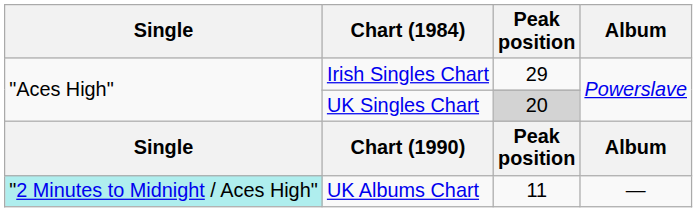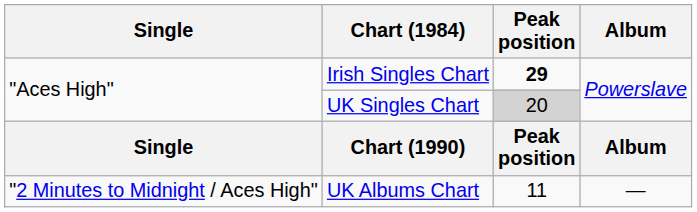Irish Singles Chart | Peak position: normal -> bold
UK Albums Chart | Single: paleturquoise background -> no background
